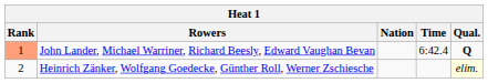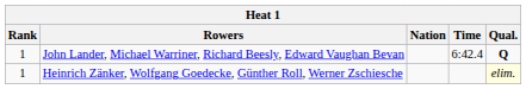row 3 | Rank: lightsalmon background -> no background
row 4 | Rank: 2 -> 1
